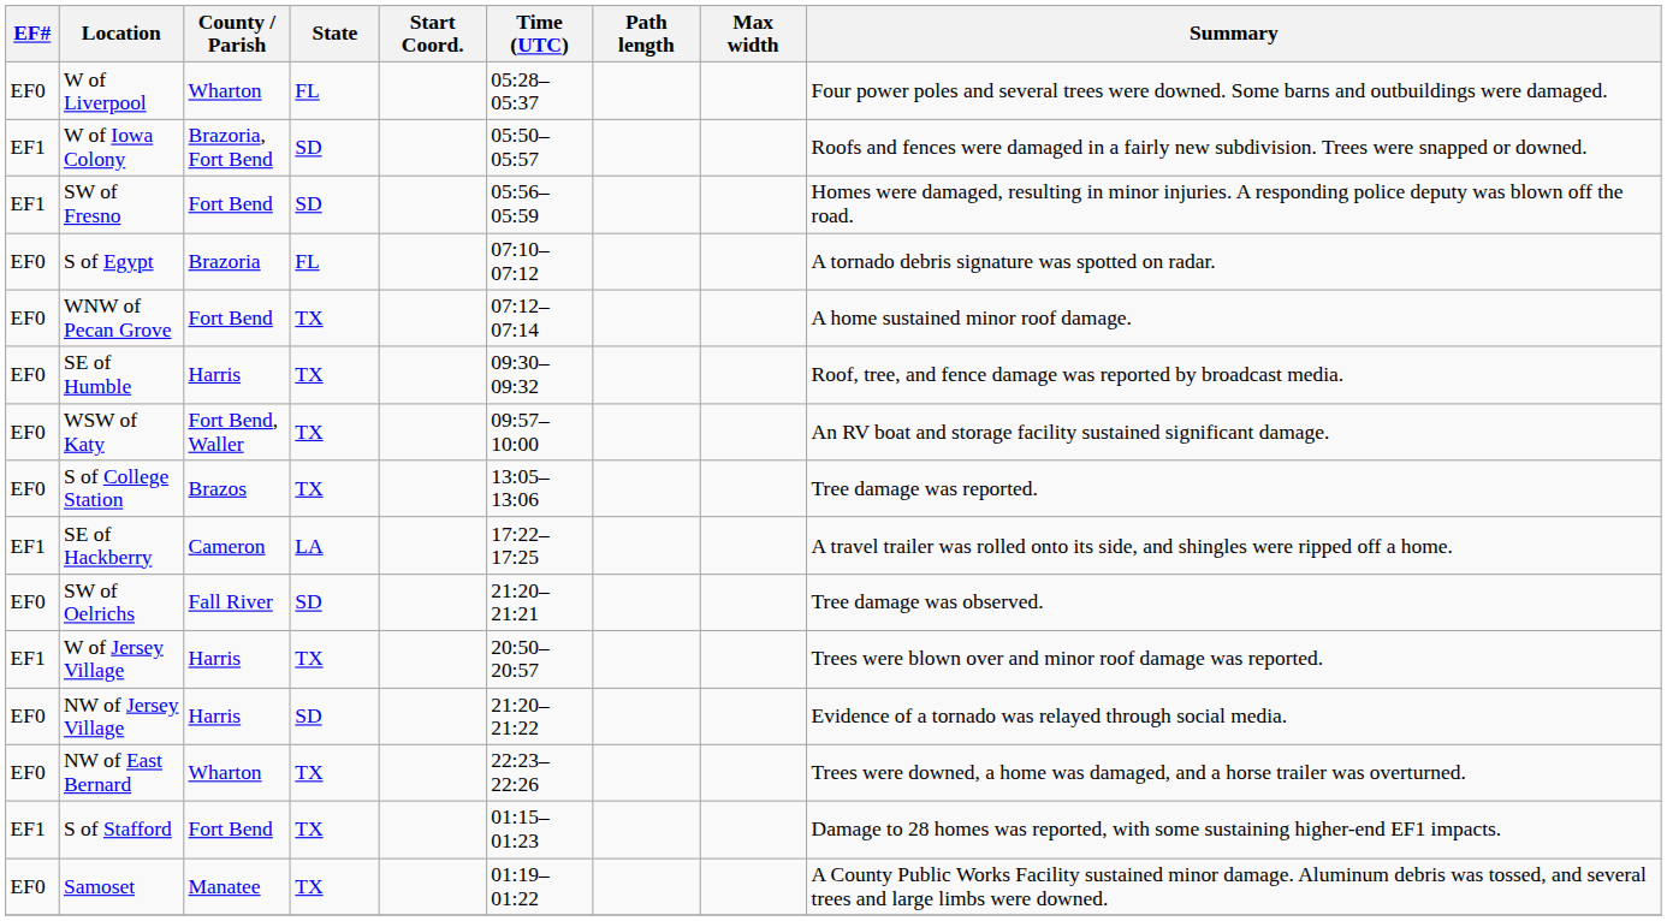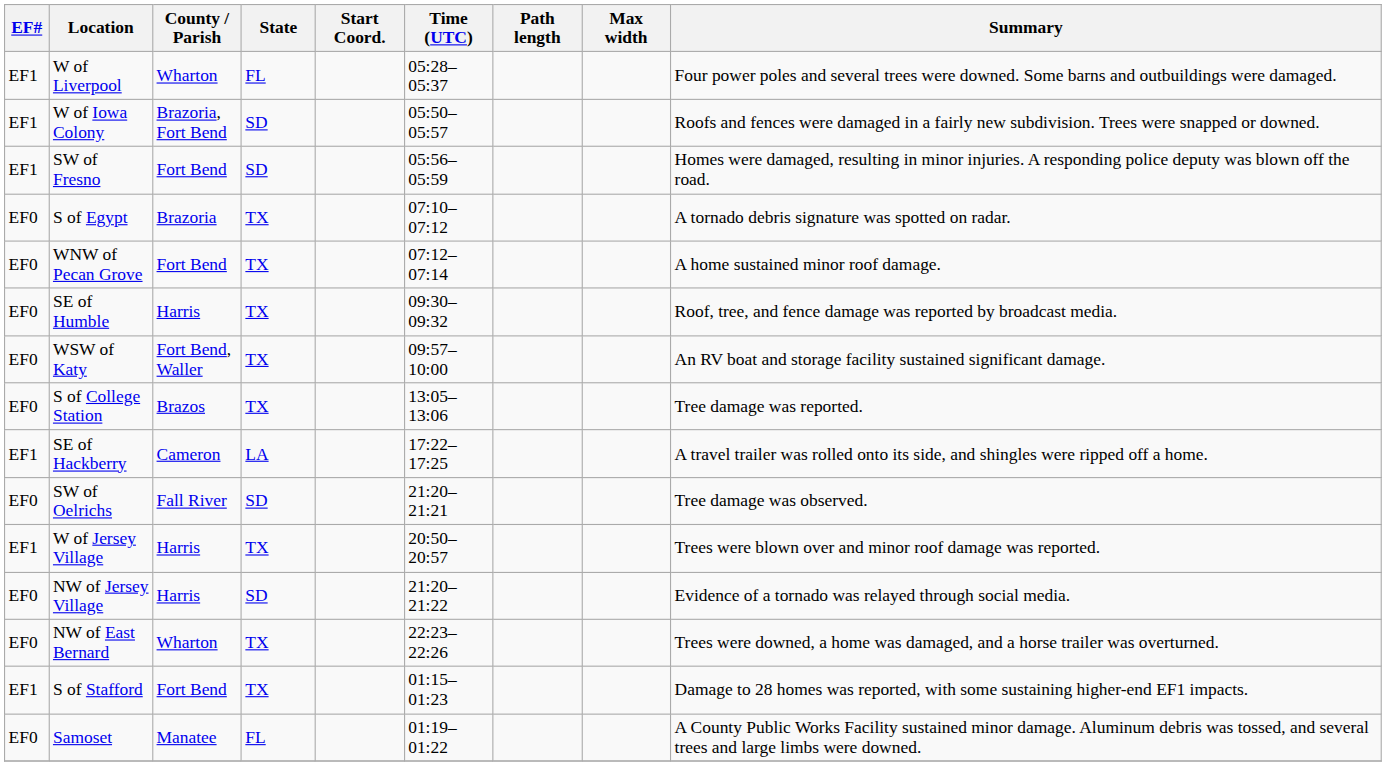W of Liverpool | EF#: EF0 -> EF1
S of Egypt | State: FL -> TX
Samoset | State: TX -> FL
